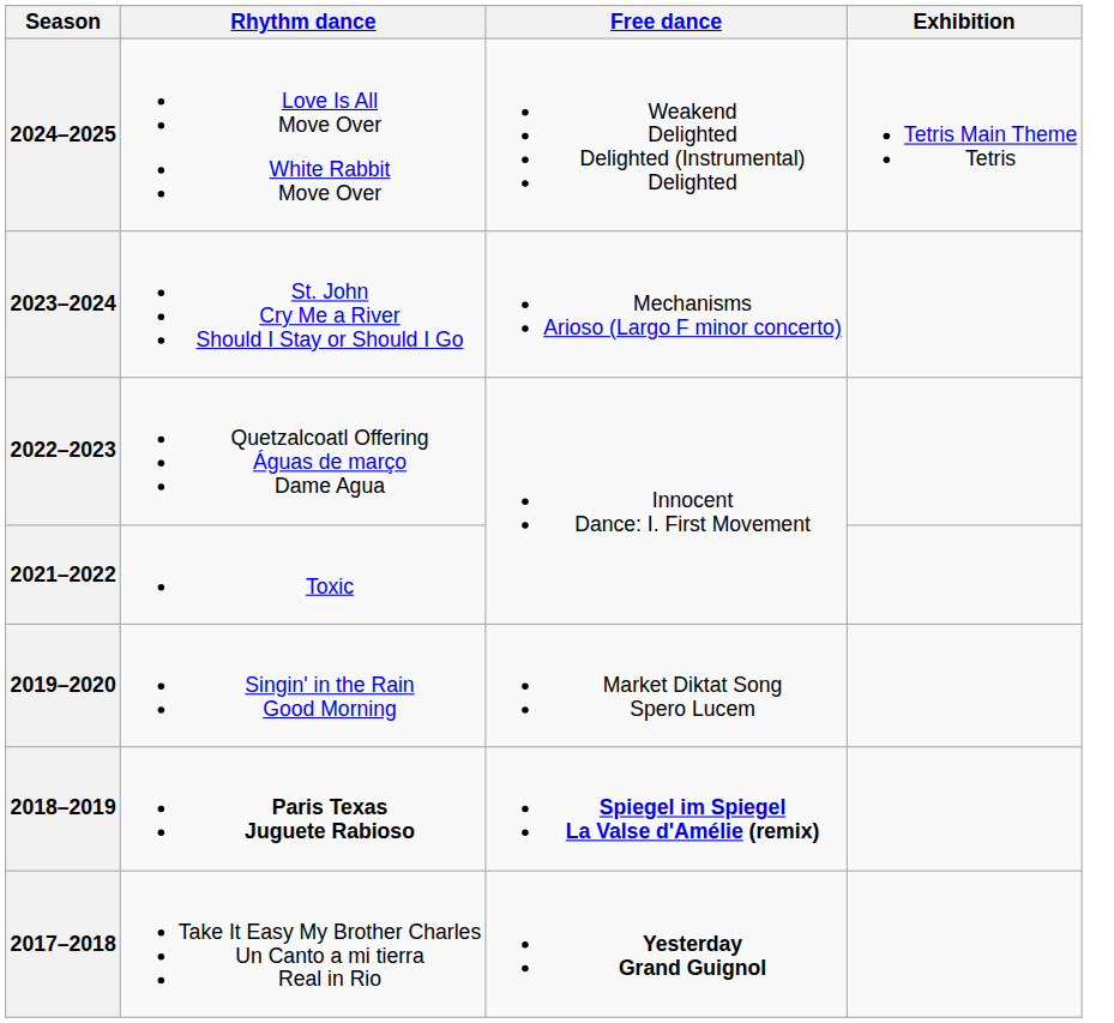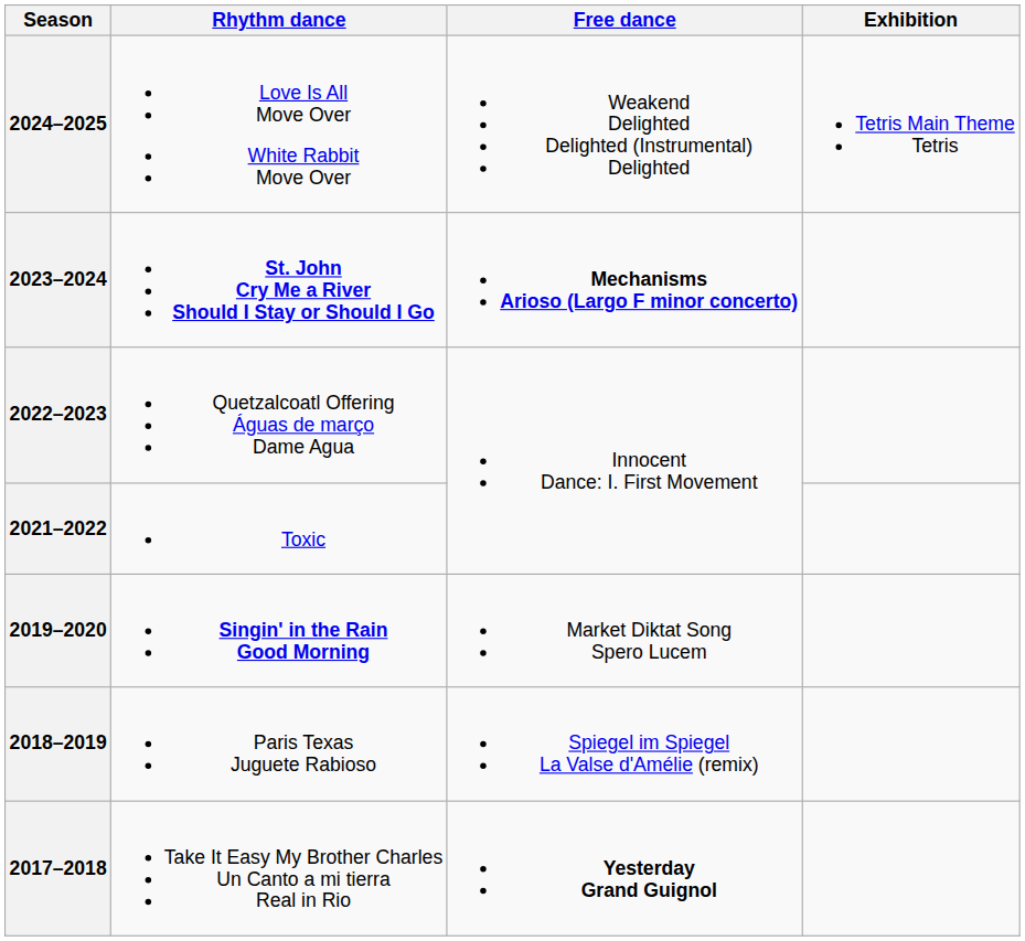2023–2024 | Rhythm dance: normal -> bold
2023–2024 | Free dance: normal -> bold
2019–2020 | Rhythm dance: normal -> bold
2018–2019 | Rhythm dance: bold -> normal
2018–2019 | Free dance: bold -> normal
